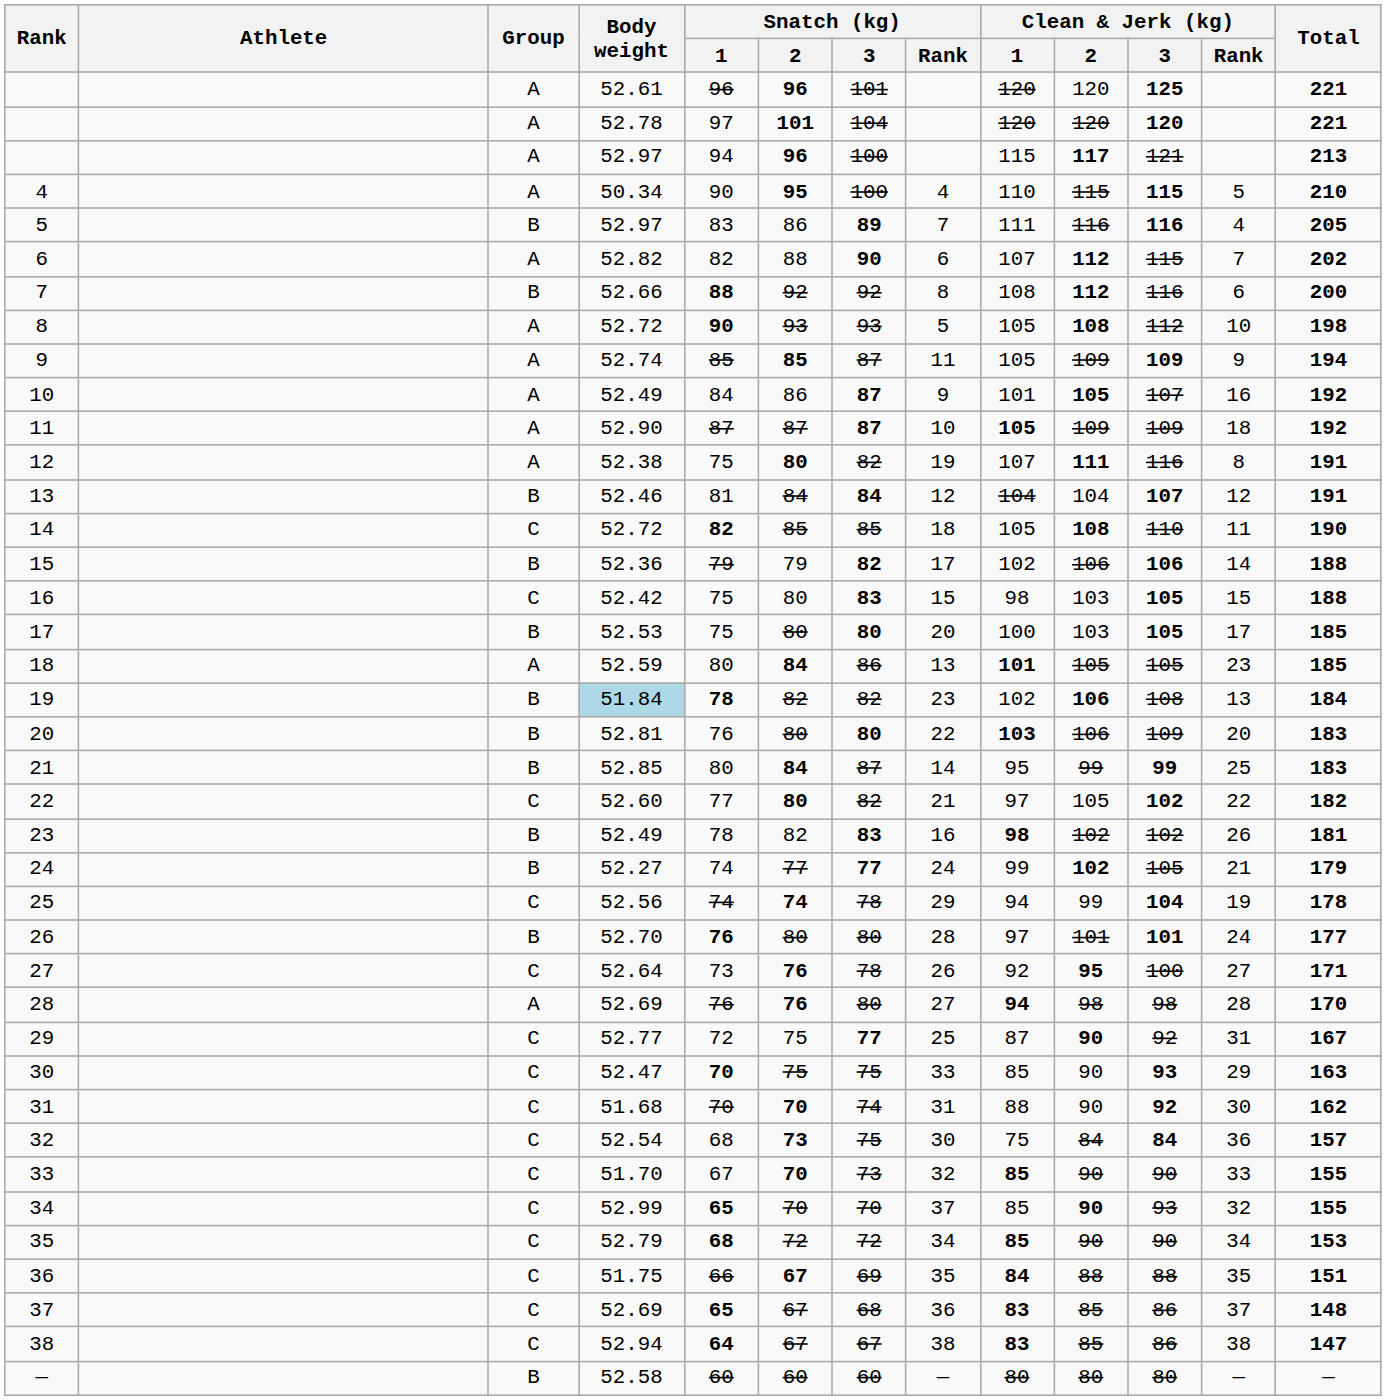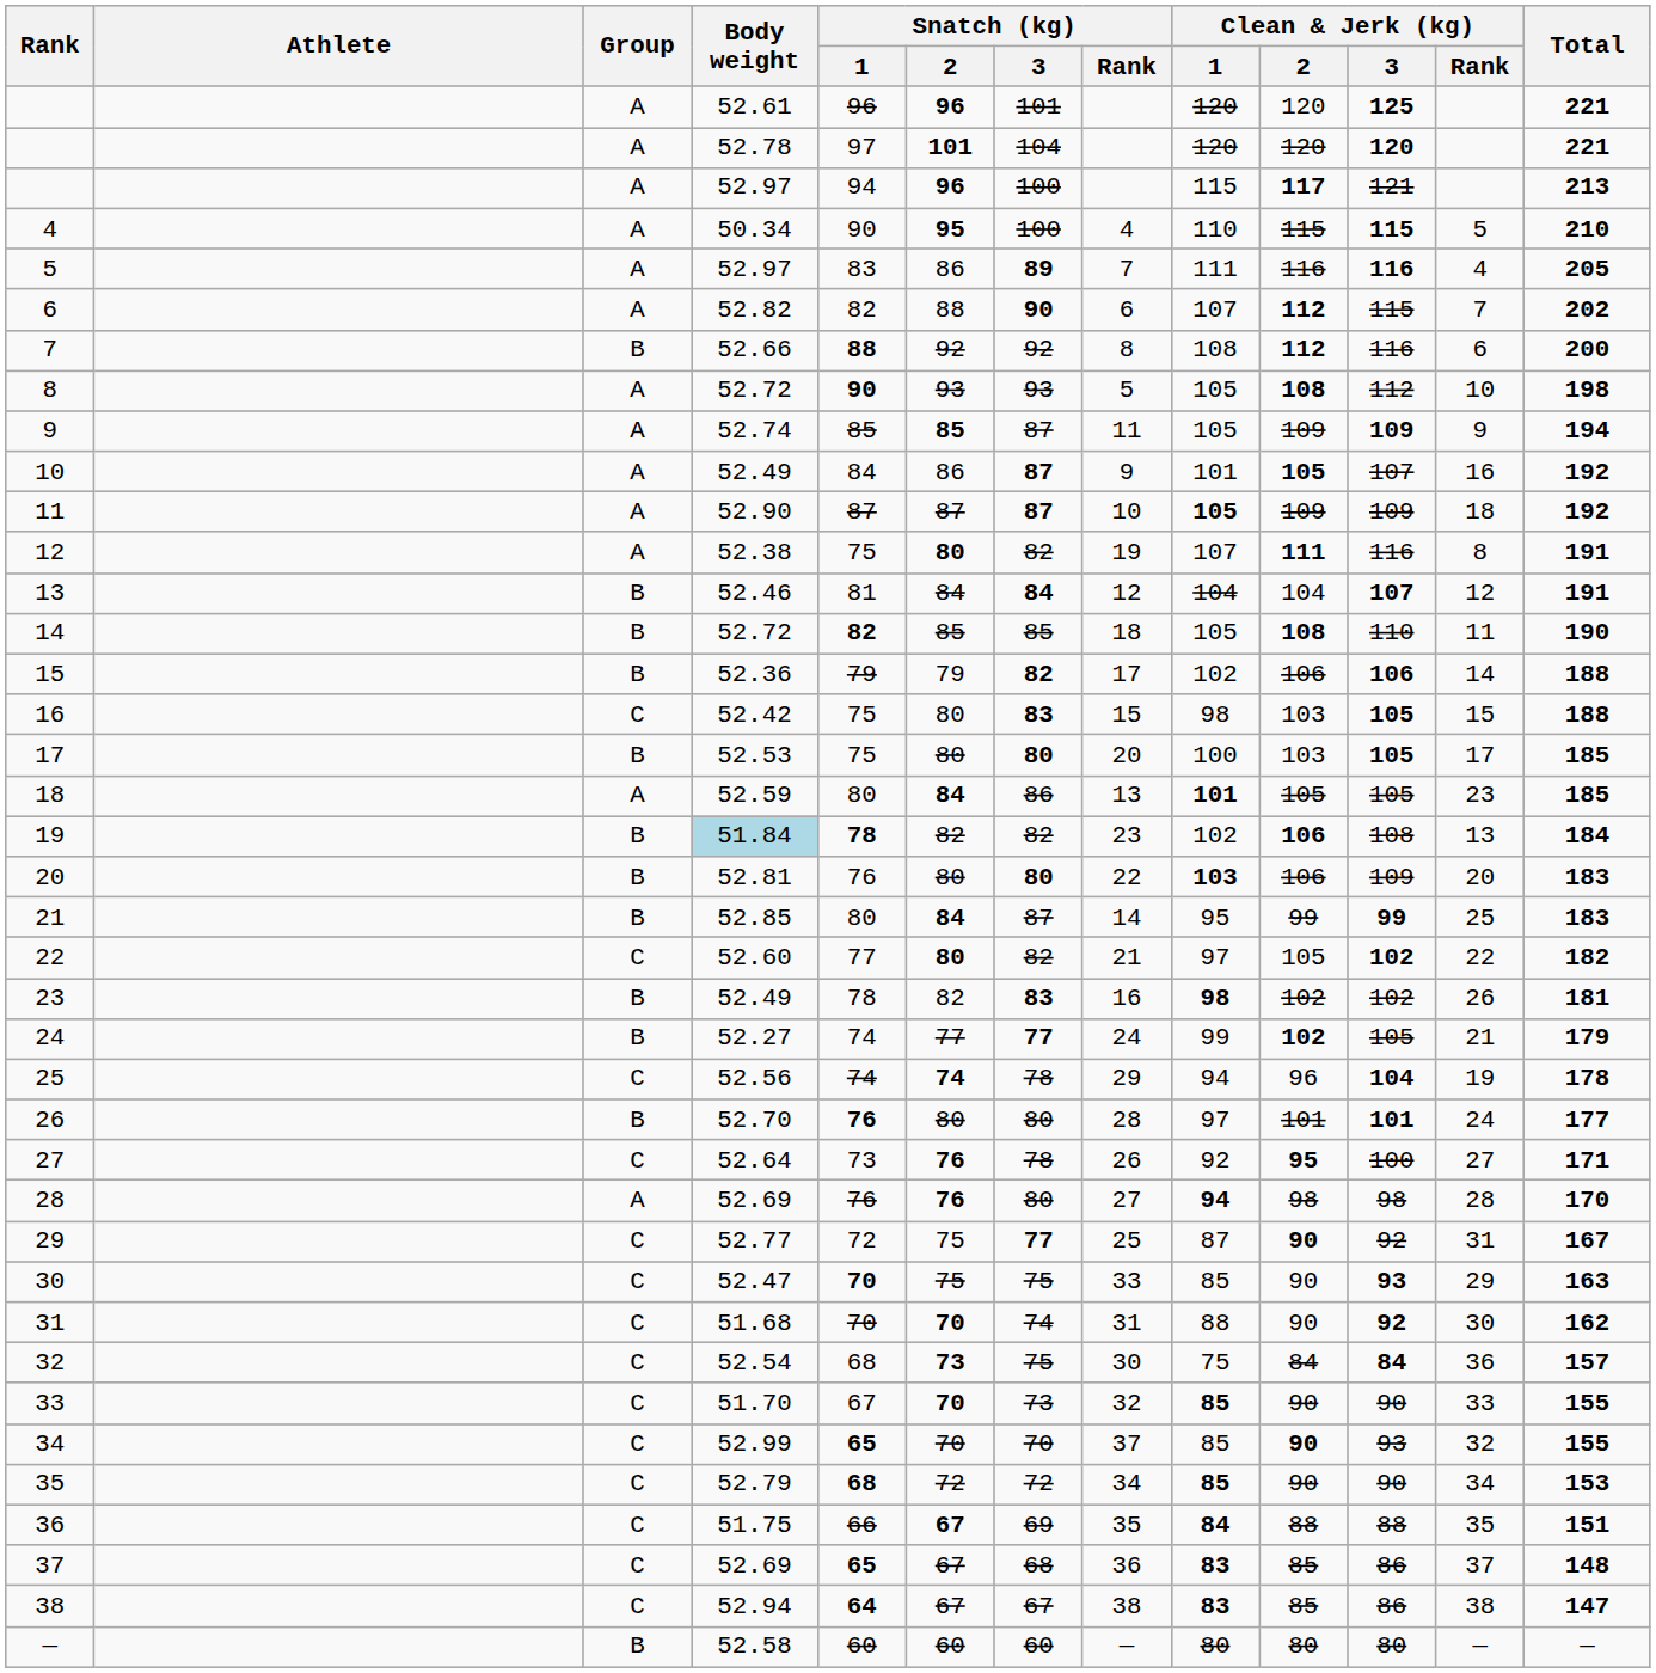row 7 | Group: B -> A
row 16 | Group: C -> B
row 27 | Clean & Jerk (kg) / 2: 99 -> 96
